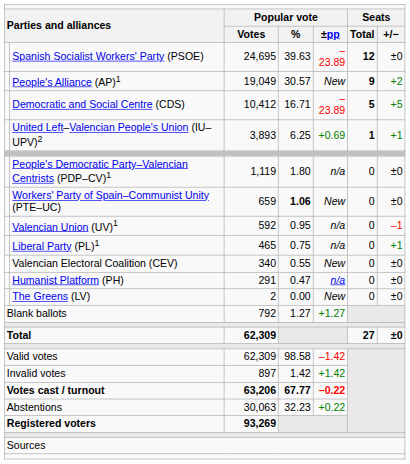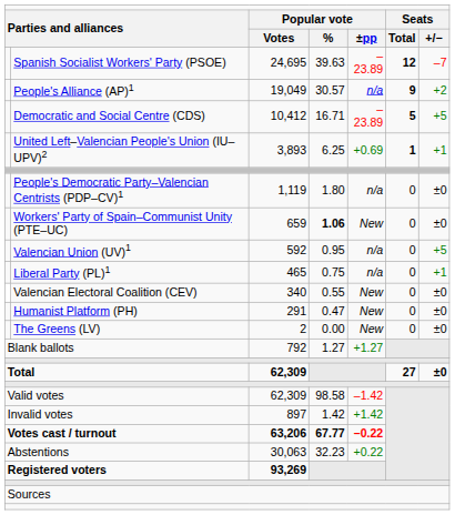Spanish Socialist Workers' Party (PSOE) | column 7: ±0 -> –7
People's Alliance (AP)1 | column 5: New -> n/a
Valencian Union (UV)1 | column 7: –1 -> +5
Humanist Platform (PH) | column 5: n/a -> New
